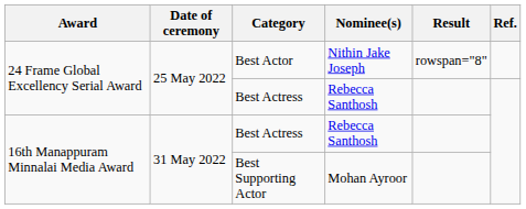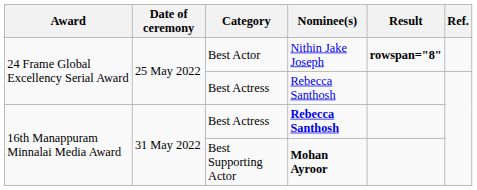Best Actor | Result: normal -> bold
16th Manappuram Minnalai Media Award / Best Actress | Nominee(s): normal -> bold
Best Supporting Actor | Nominee(s): normal -> bold
